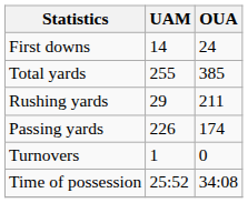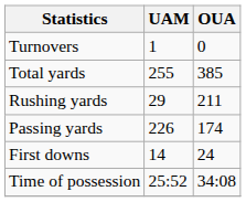rows swapped: First downs <-> Turnovers
